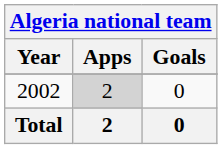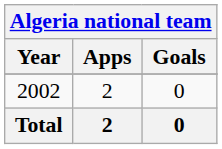2002 | Apps: lightgrey background -> no background
